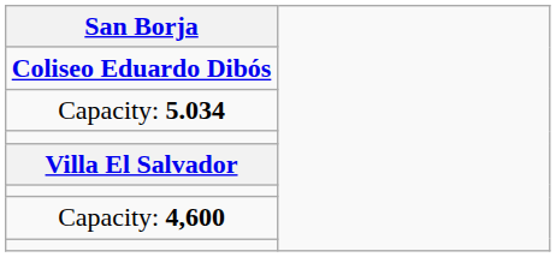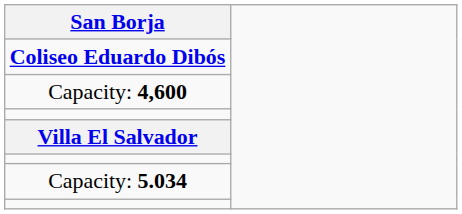row 3 | San Borja: Capacity: 5.034 -> Capacity: 4,600
row 7 | San Borja: Capacity: 4,600 -> Capacity: 5.034
